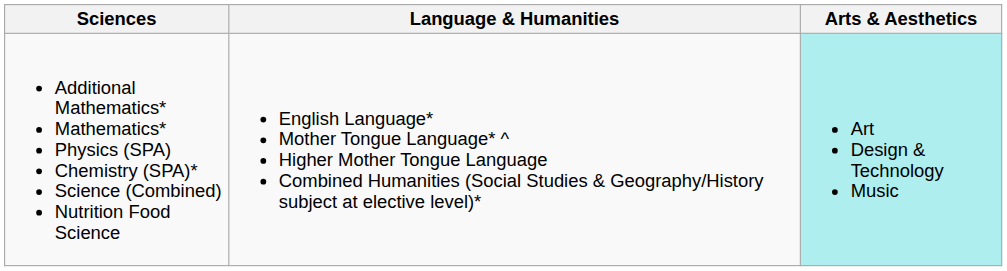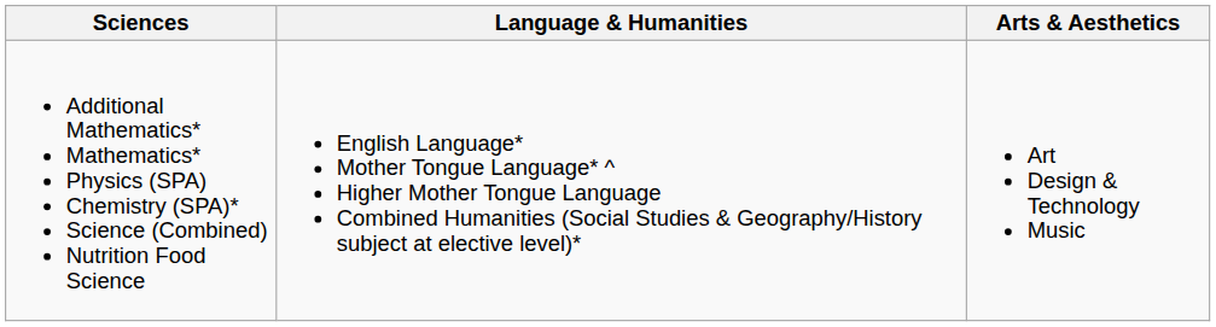row 2 | Arts & Aesthetics: paleturquoise background -> no background
